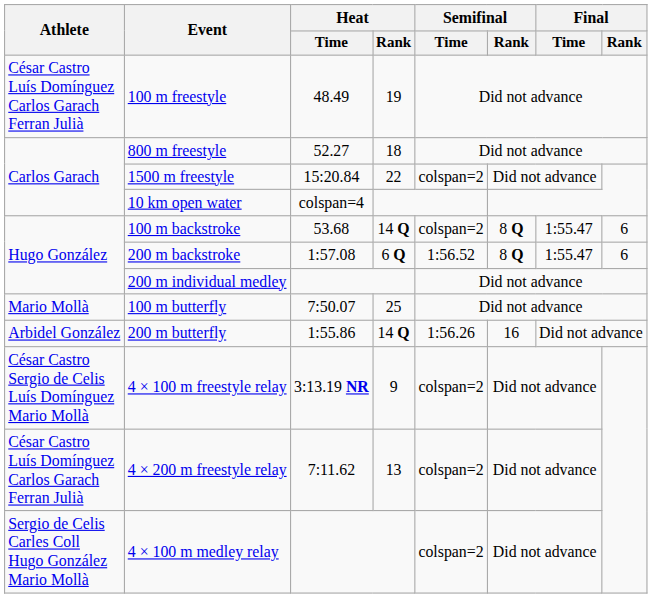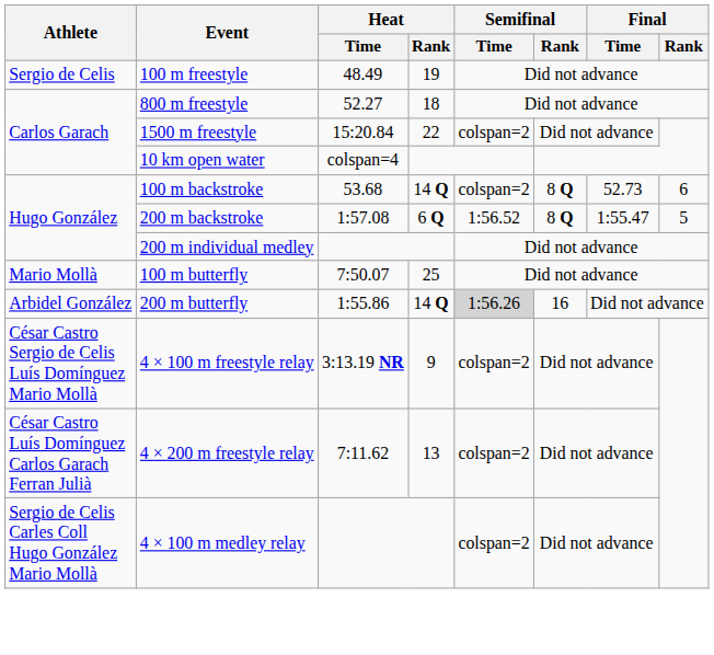100 m freestyle | Athlete: César Castro Luís Domínguez Carlos Garach Ferran Julià -> Sergio de Celis
100 m backstroke | Final / Time: 1:55.47 -> 52.73
200 m backstroke | Final / Rank: 6 -> 5
200 m butterfly | Semifinal / Time: no background -> lightgrey background
